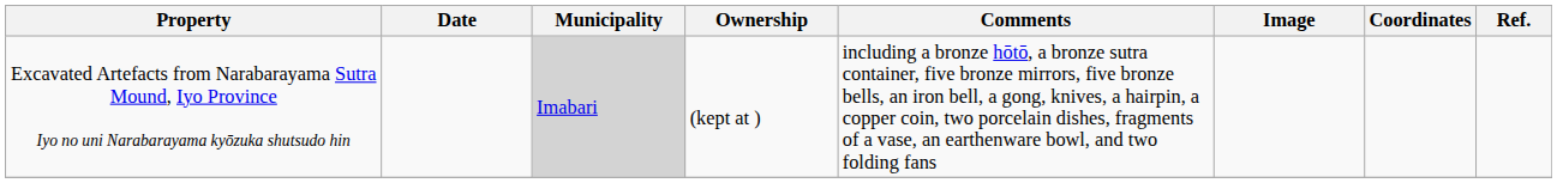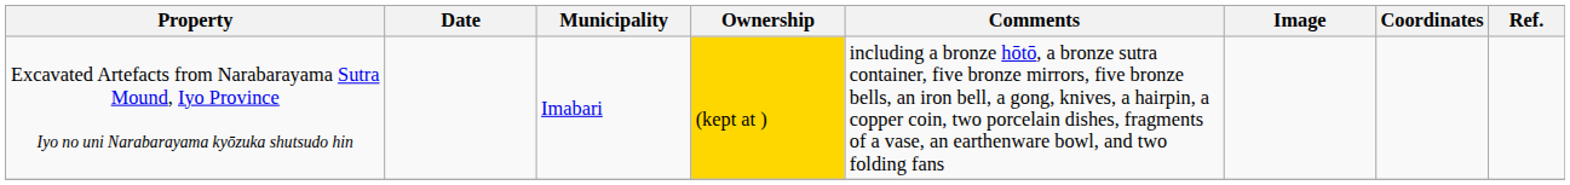row 2 | Municipality: lightgrey background -> no background
row 2 | Ownership: no background -> gold background
